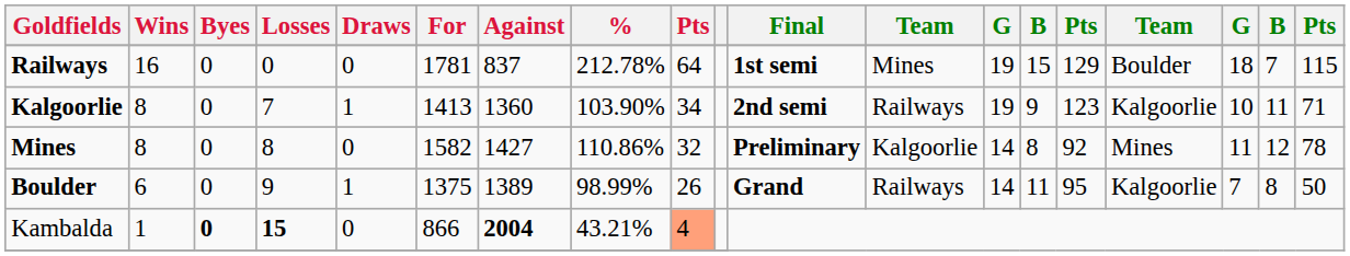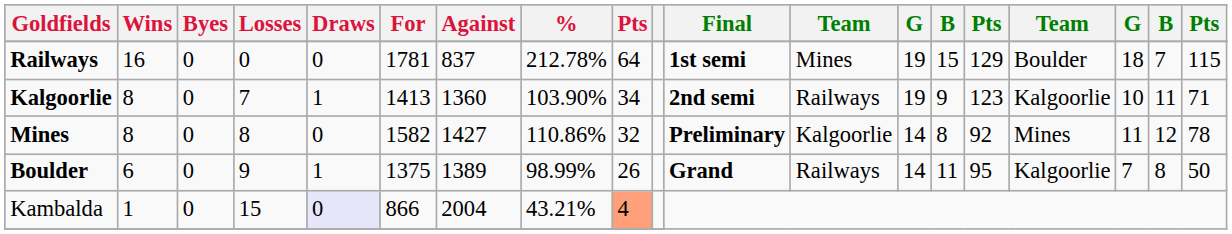Kambalda | Byes: bold -> normal
Kambalda | Losses: bold -> normal
Kambalda | Draws: no background -> lavender background
Kambalda | Against: bold -> normal
